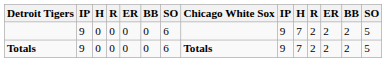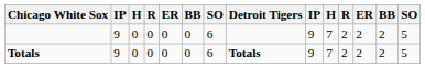columns swapped: Chicago White Sox <-> Detroit Tigers
